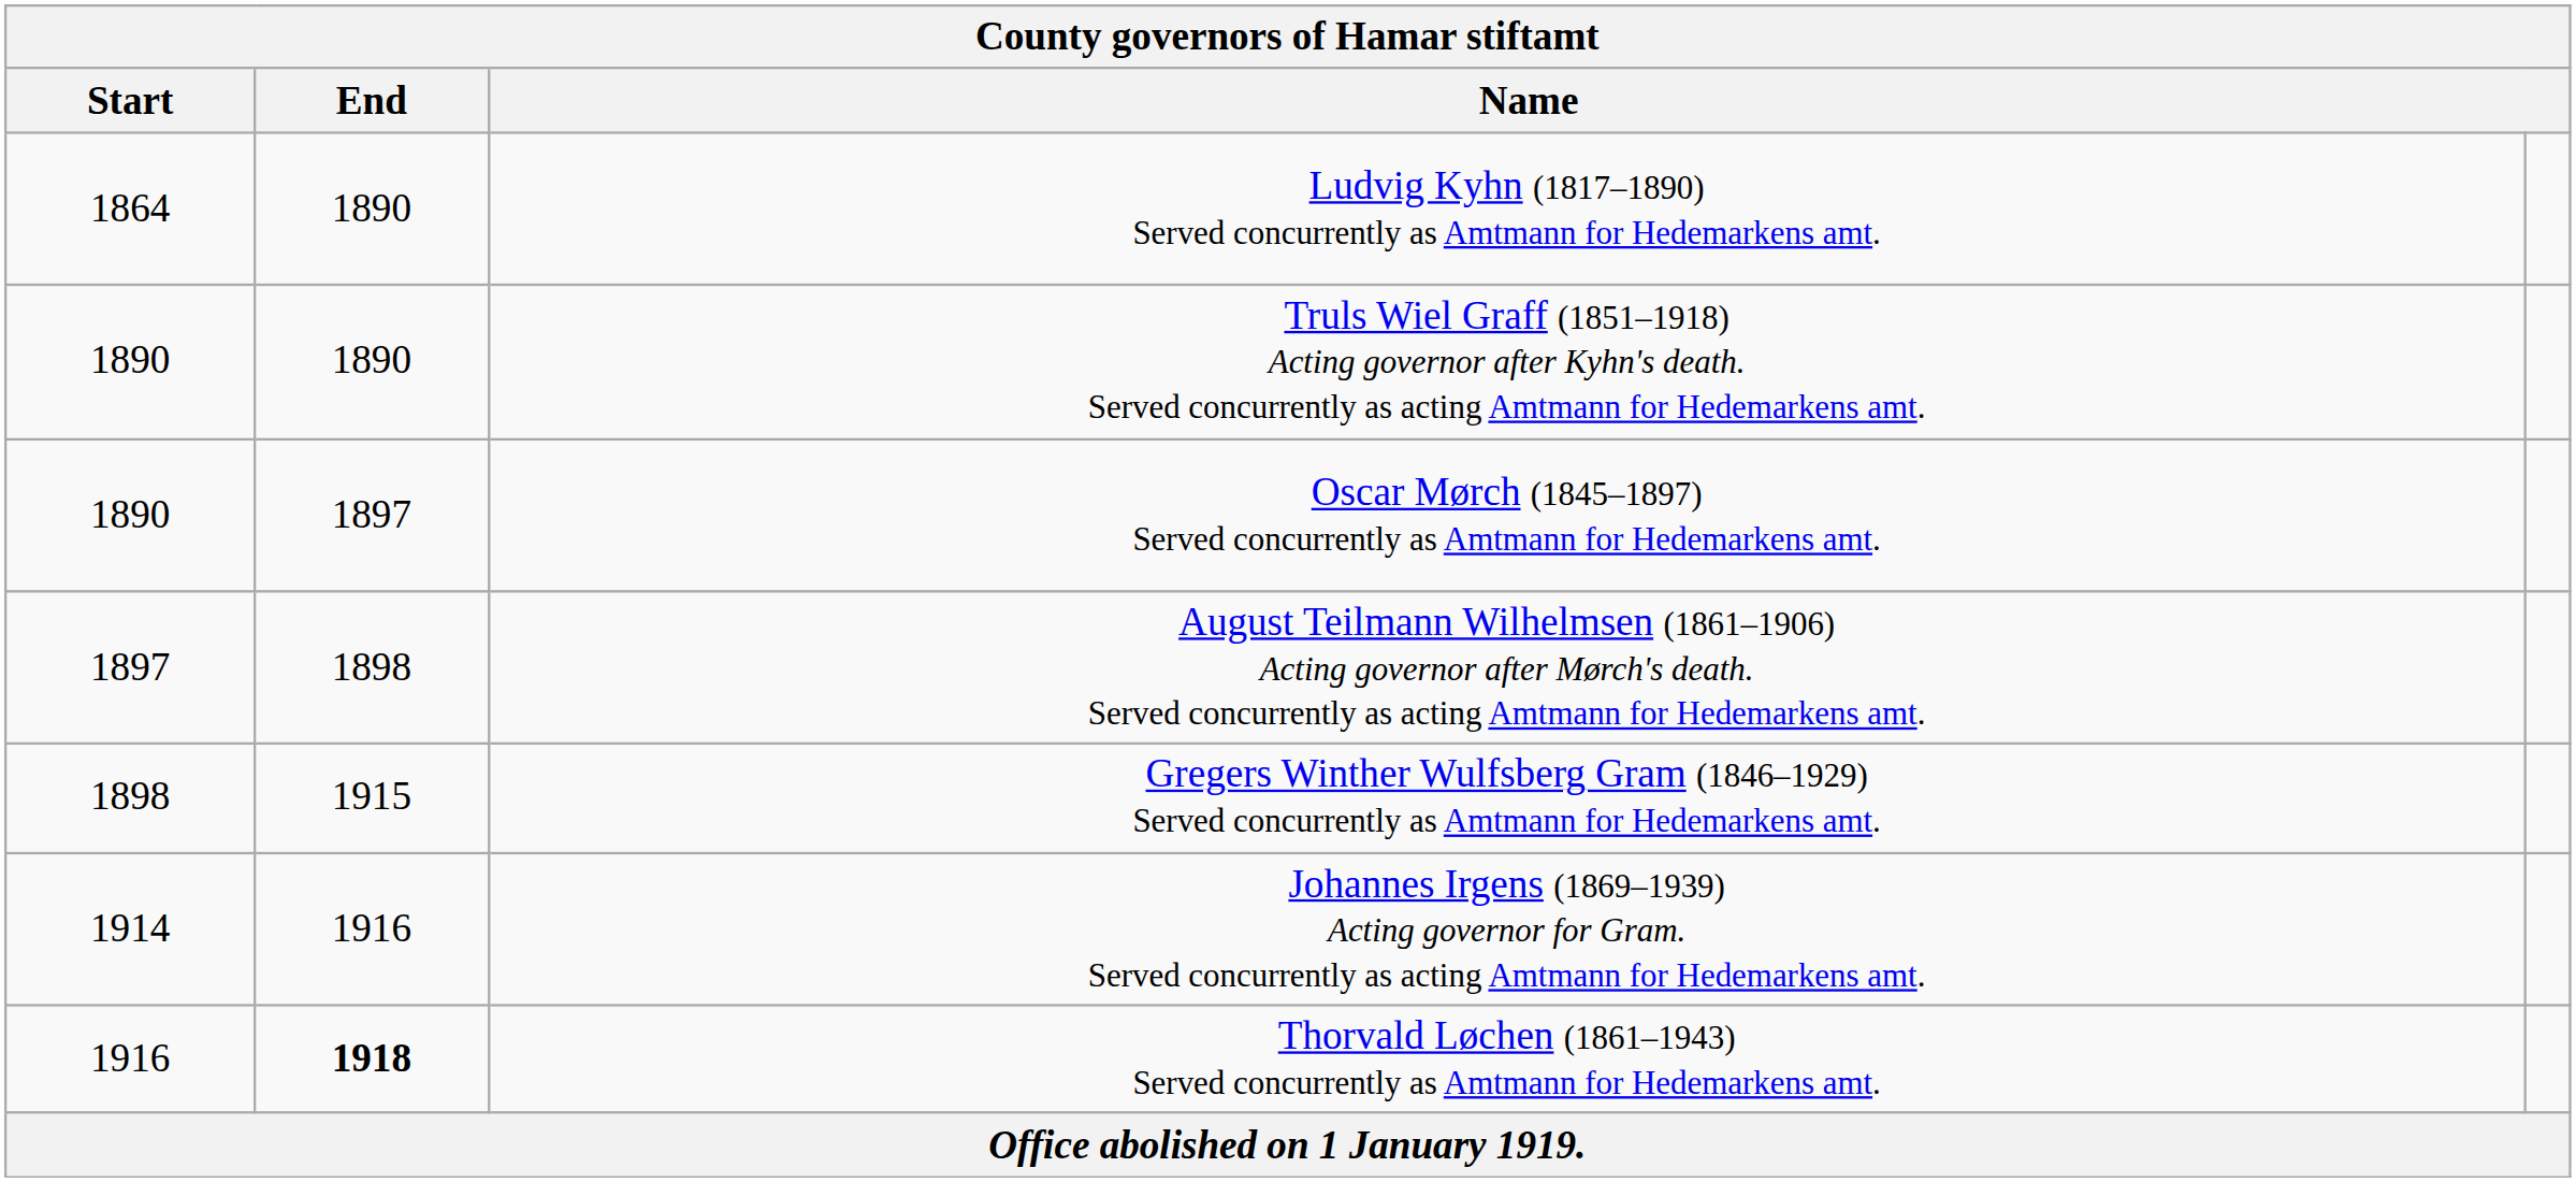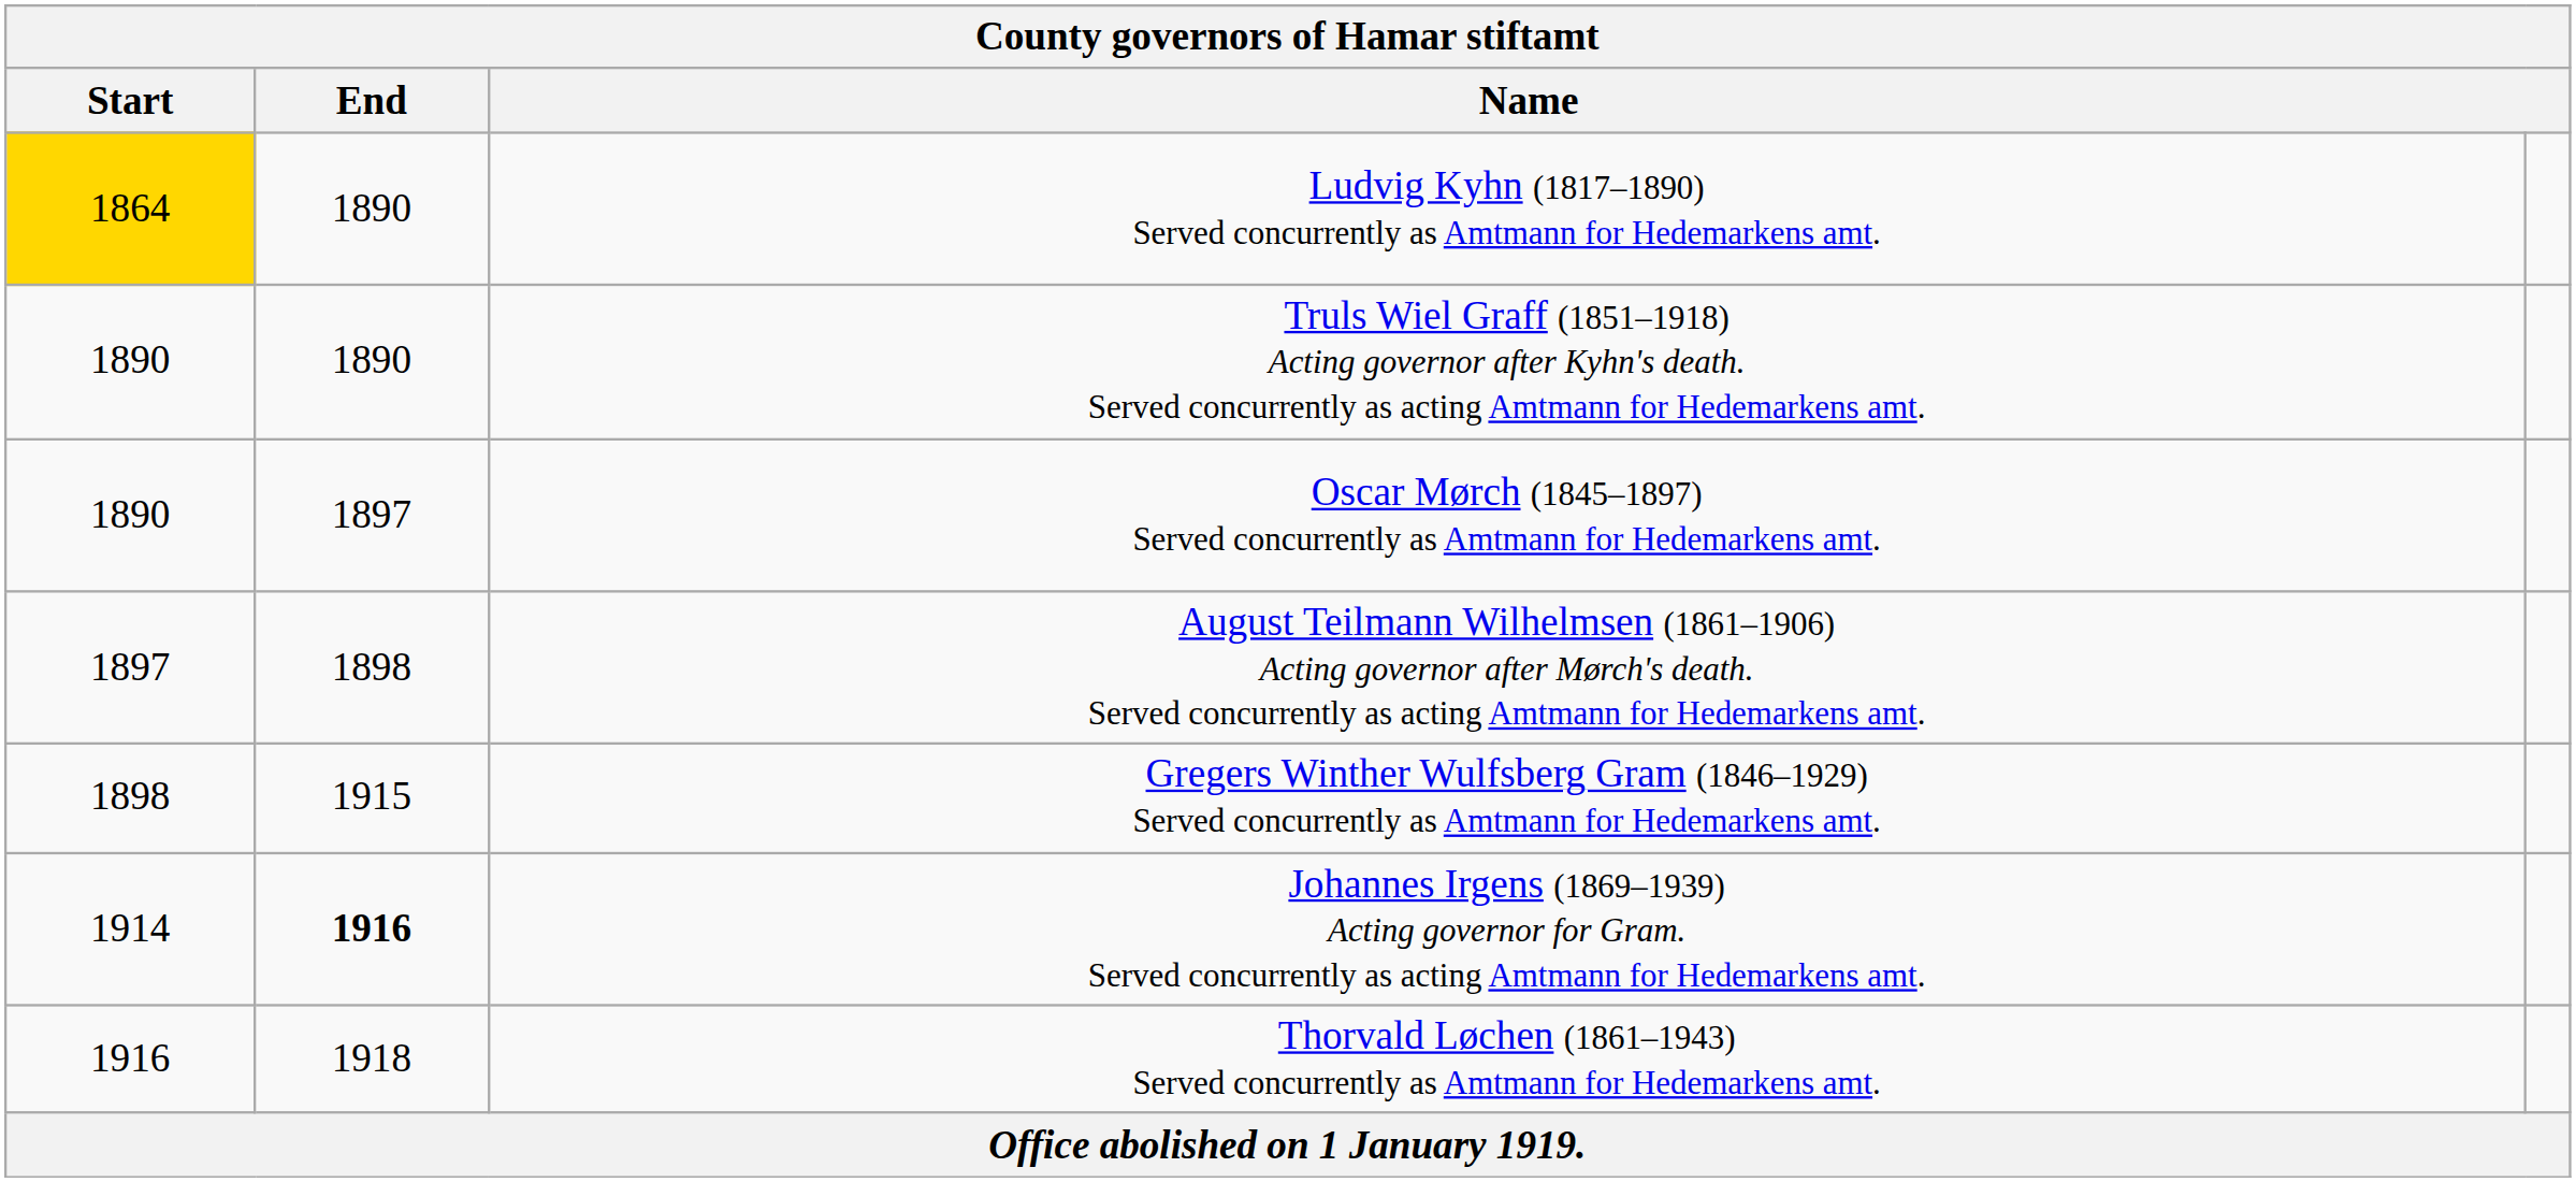row 3 | Start: no background -> gold background
row 8 | End: normal -> bold
row 9 | End: bold -> normal
